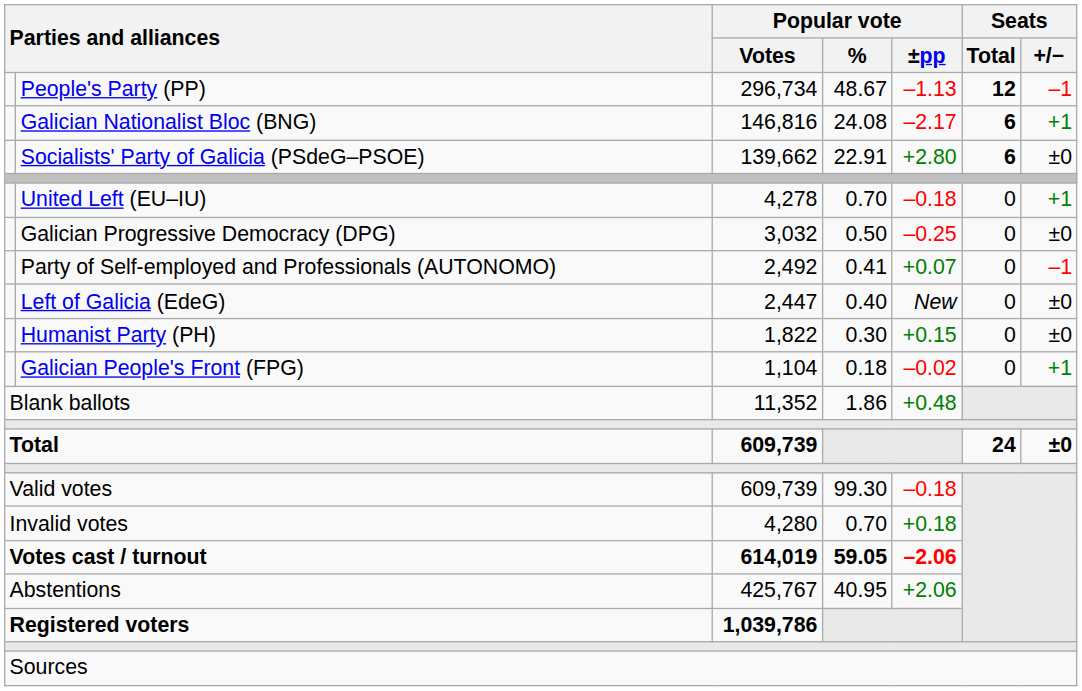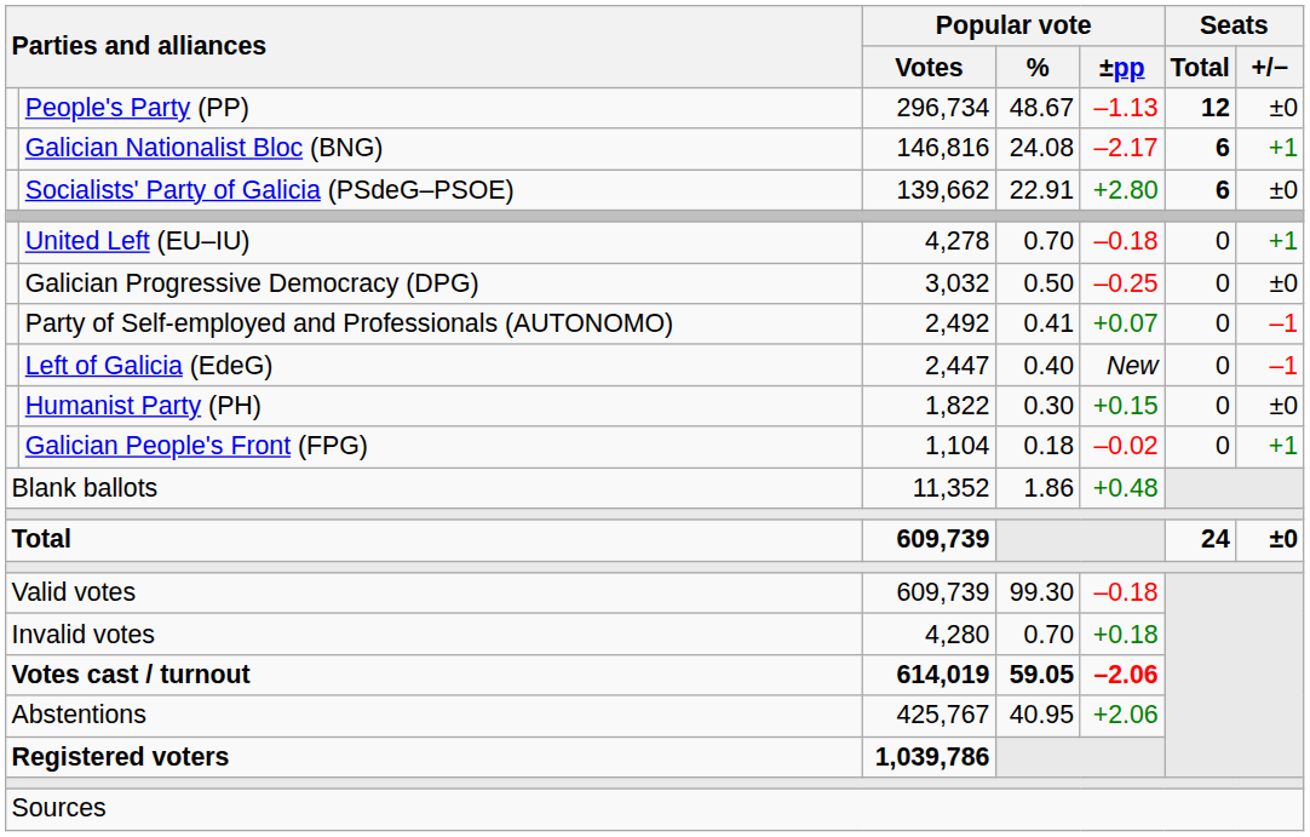People's Party (PP) | Seats / +/−: –1 -> ±0
Left of Galicia (EdeG) | Seats / +/−: ±0 -> –1
